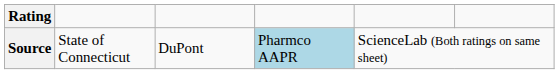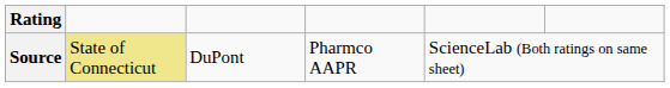Source | column 2: no background -> khaki background
Source | column 4: lightblue background -> no background
